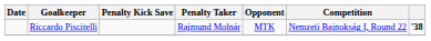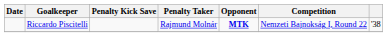Riccardo Piscitelli | Opponent: normal -> bold
Riccardo Piscitelli | column 7: bold -> normal
